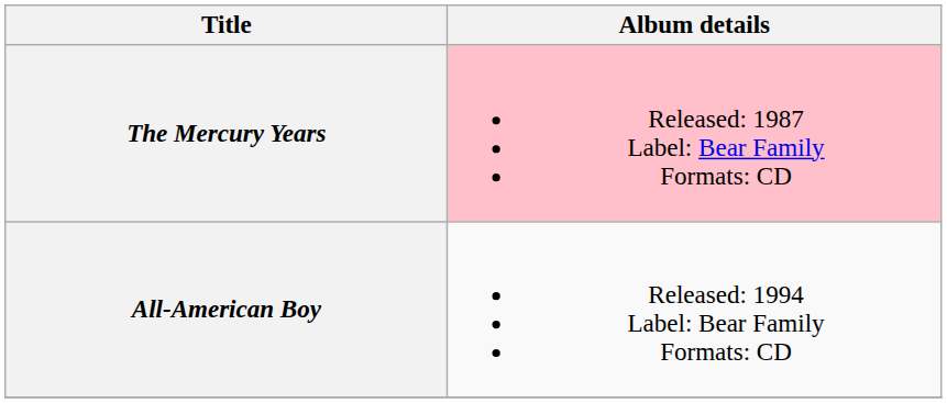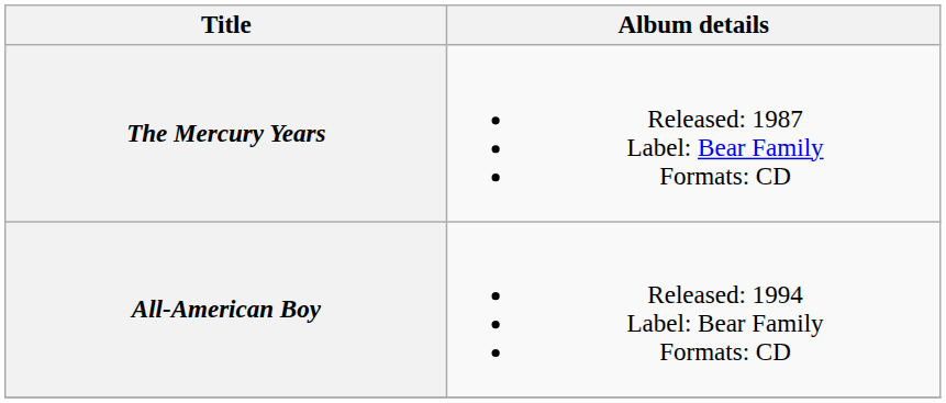The Mercury Years | Album details: pink background -> no background
